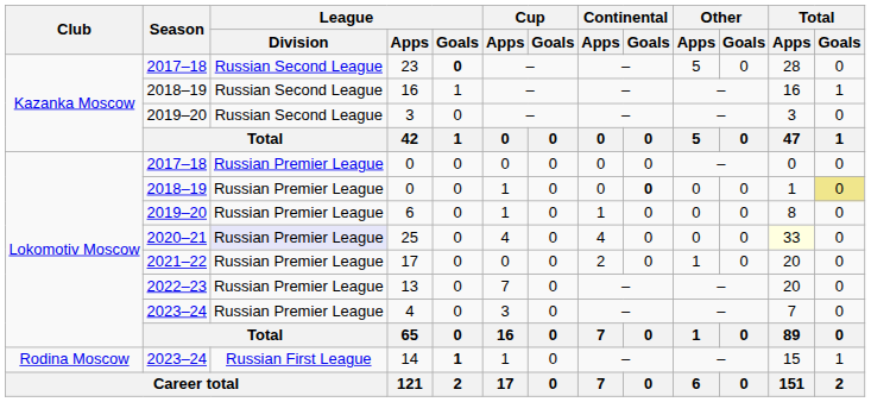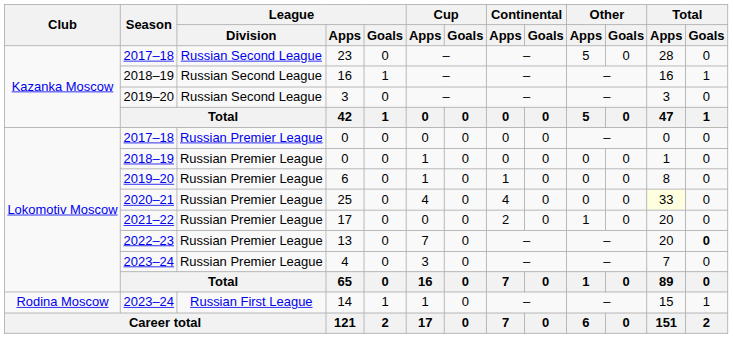23 | League / Goals: bold -> normal
2018–19 / 0 | Continental / Goals: bold -> normal
2018–19 / 0 | Total / Goals: khaki background -> no background
25 | League / Division: lavender background -> no background
13 | Total / Goals: normal -> bold
14 | League / Goals: bold -> normal
